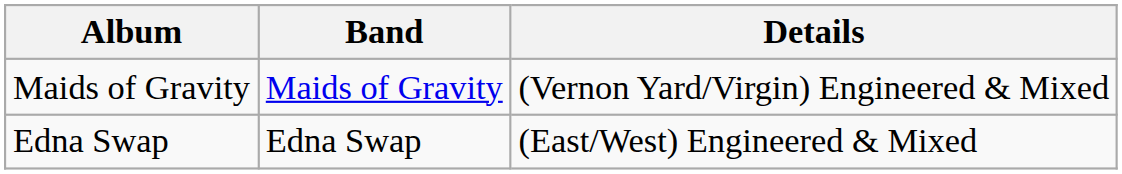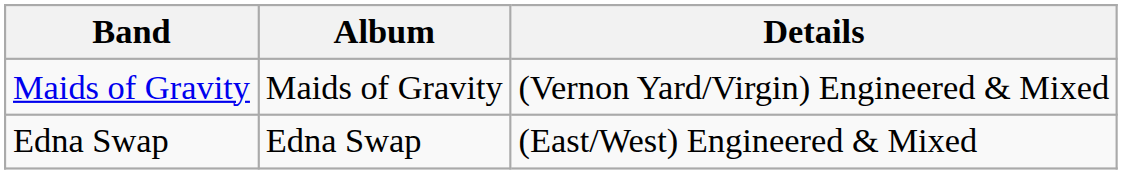columns swapped: Band <-> Album
